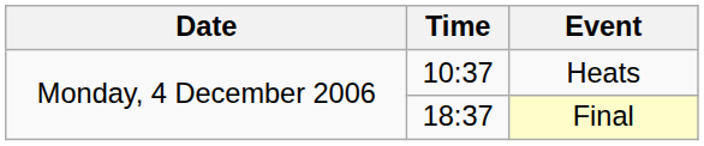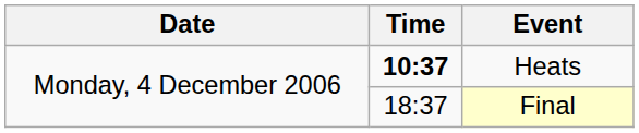Heats | Time: normal -> bold
